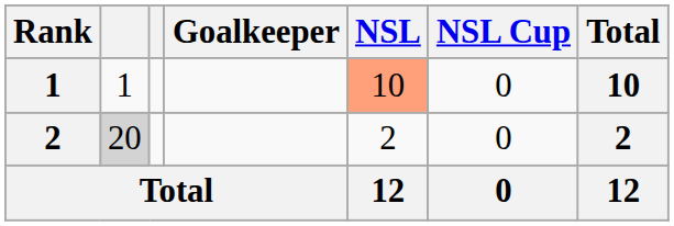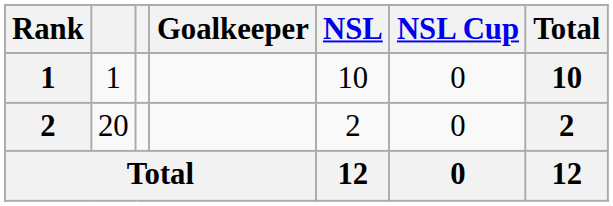row 2 | NSL: lightsalmon background -> no background
row 3 | column 2: lightgrey background -> no background
